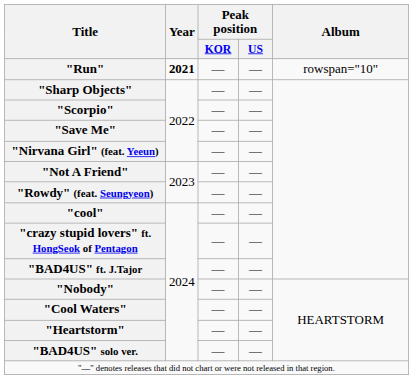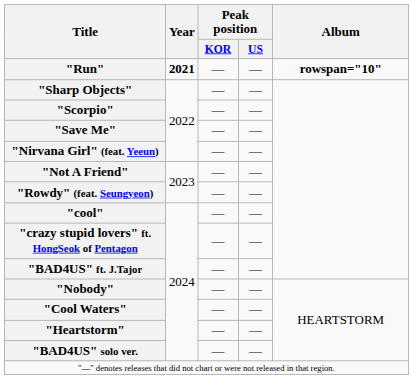"Run" | Album: normal -> bold
